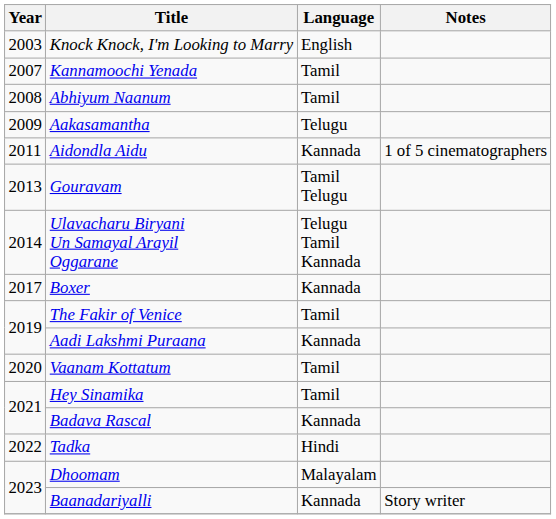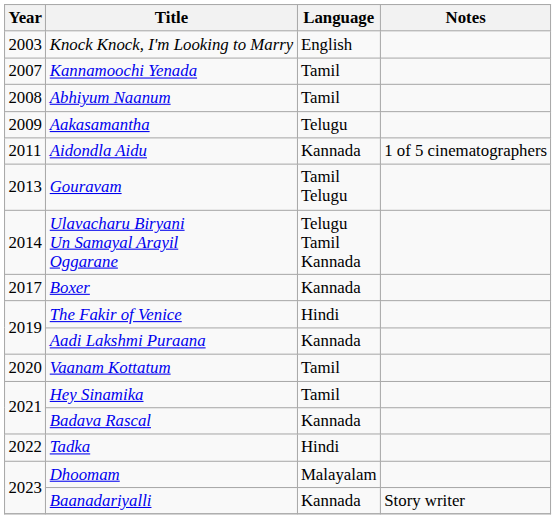The Fakir of Venice | Language: Tamil -> Hindi
